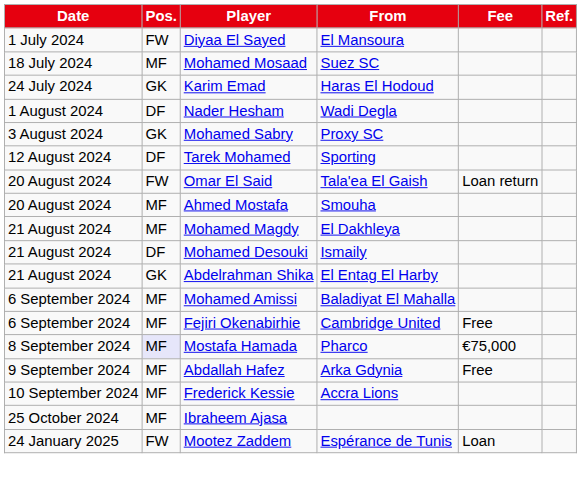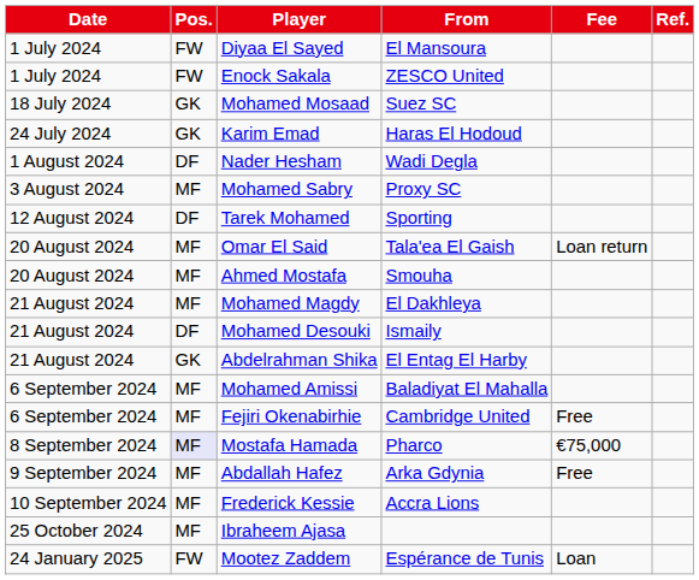+ row: 1 July 2024 | FW | Enock Sakala | ZESCO United
Mohamed Mosaad | Pos.: MF -> GK
Mohamed Sabry | Pos.: GK -> MF
Omar El Said | Pos.: FW -> MF
